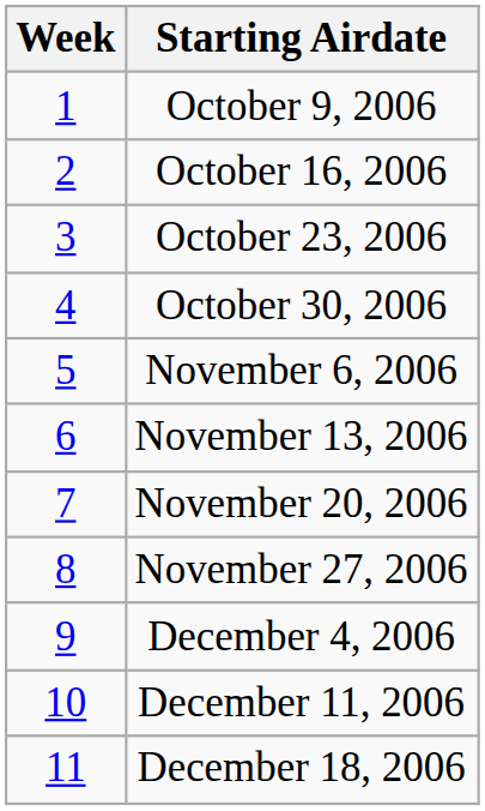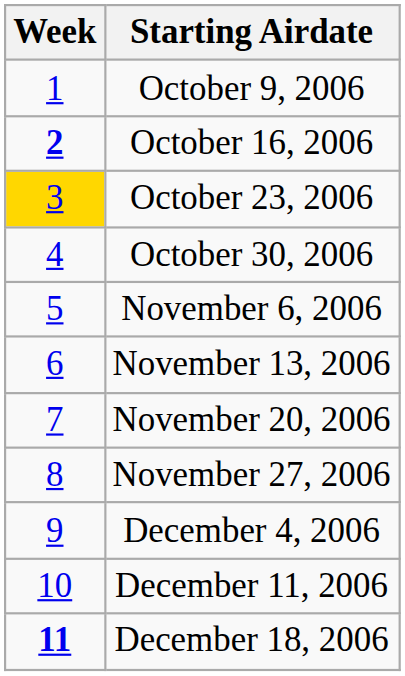October 16, 2006 | Week: normal -> bold
October 23, 2006 | Week: no background -> gold background
December 18, 2006 | Week: normal -> bold
